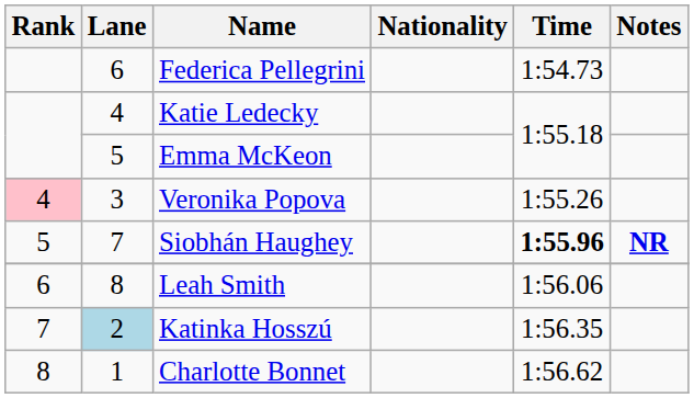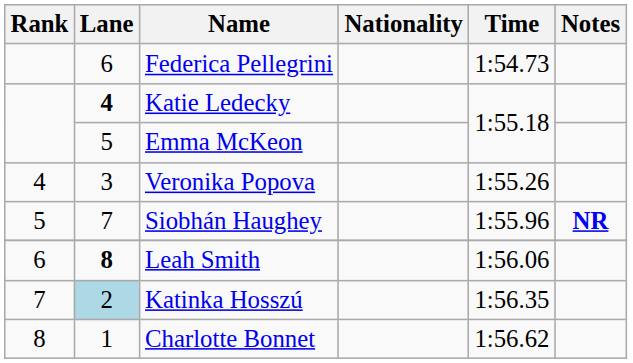Katie Ledecky | Lane: normal -> bold
Veronika Popova | Rank: pink background -> no background
Siobhán Haughey | Time: bold -> normal
Leah Smith | Lane: normal -> bold
